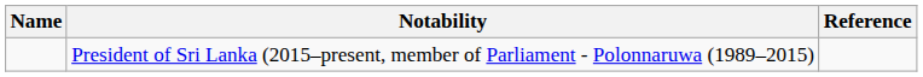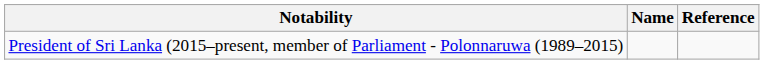columns swapped: Name <-> Notability
